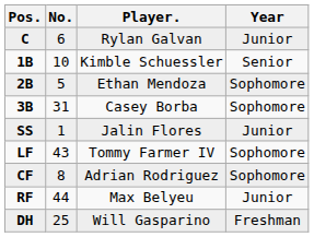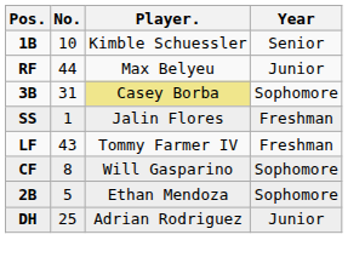- row: C | 6 | Rylan Galvan | Junior
rows swapped: 2B <-> RF
3B | Player.: no background -> khaki background
SS | Year: Junior -> Freshman
LF | Year: Sophomore -> Freshman
CF | Player.: Adrian Rodriguez -> Will Gasparino
DH | Player.: Will Gasparino -> Adrian Rodriguez
DH | Year: Freshman -> Junior
